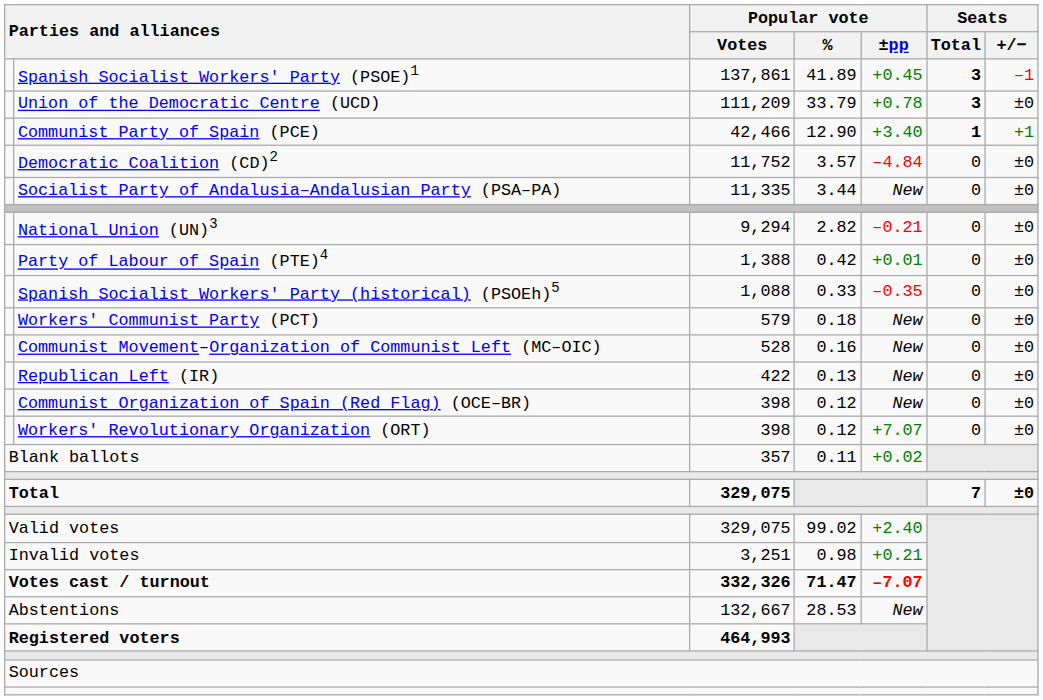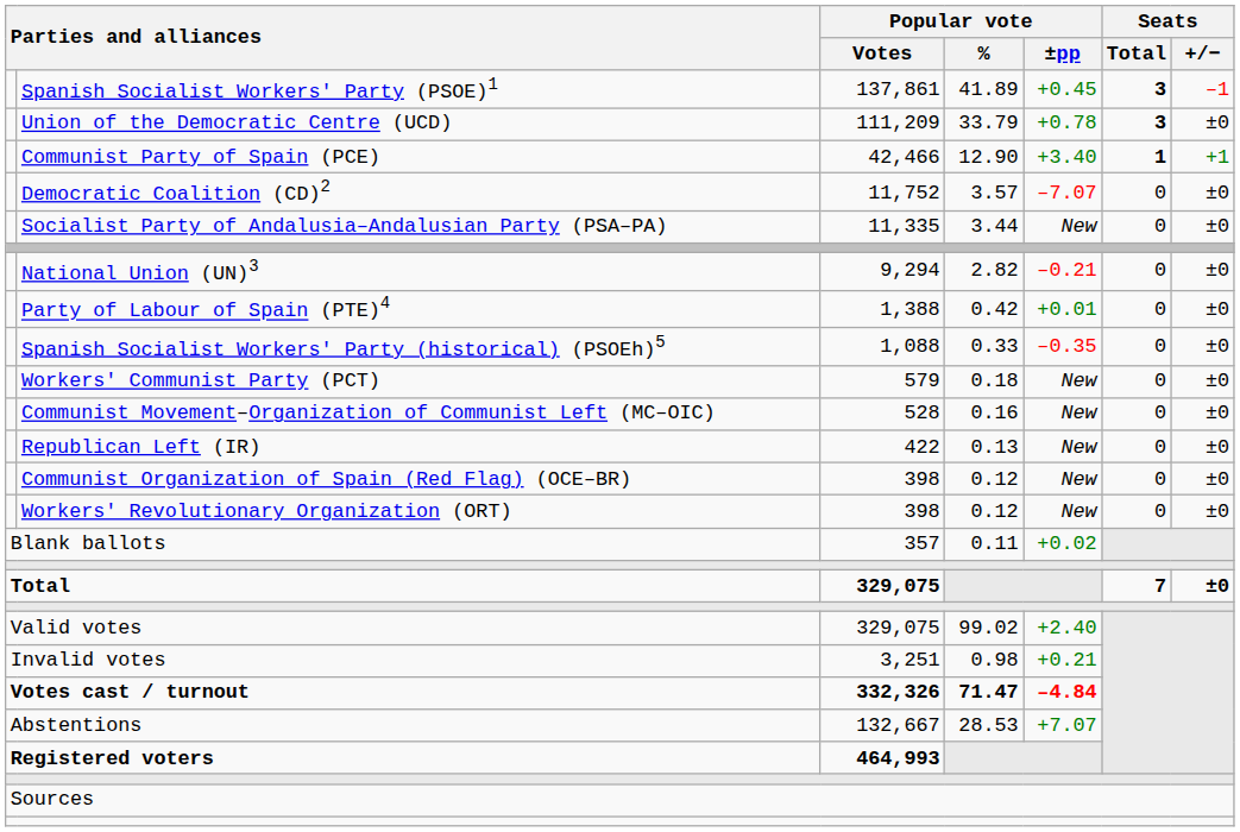Democratic Coalition (CD)2 | Popular vote / ±pp: –4.84 -> –7.07
Workers' Revolutionary Organization (ORT) | Popular vote / ±pp: +7.07 -> New
Votes cast / turnout | Popular vote / ±pp: –7.07 -> –4.84
Abstentions | Popular vote / ±pp: New -> +7.07
